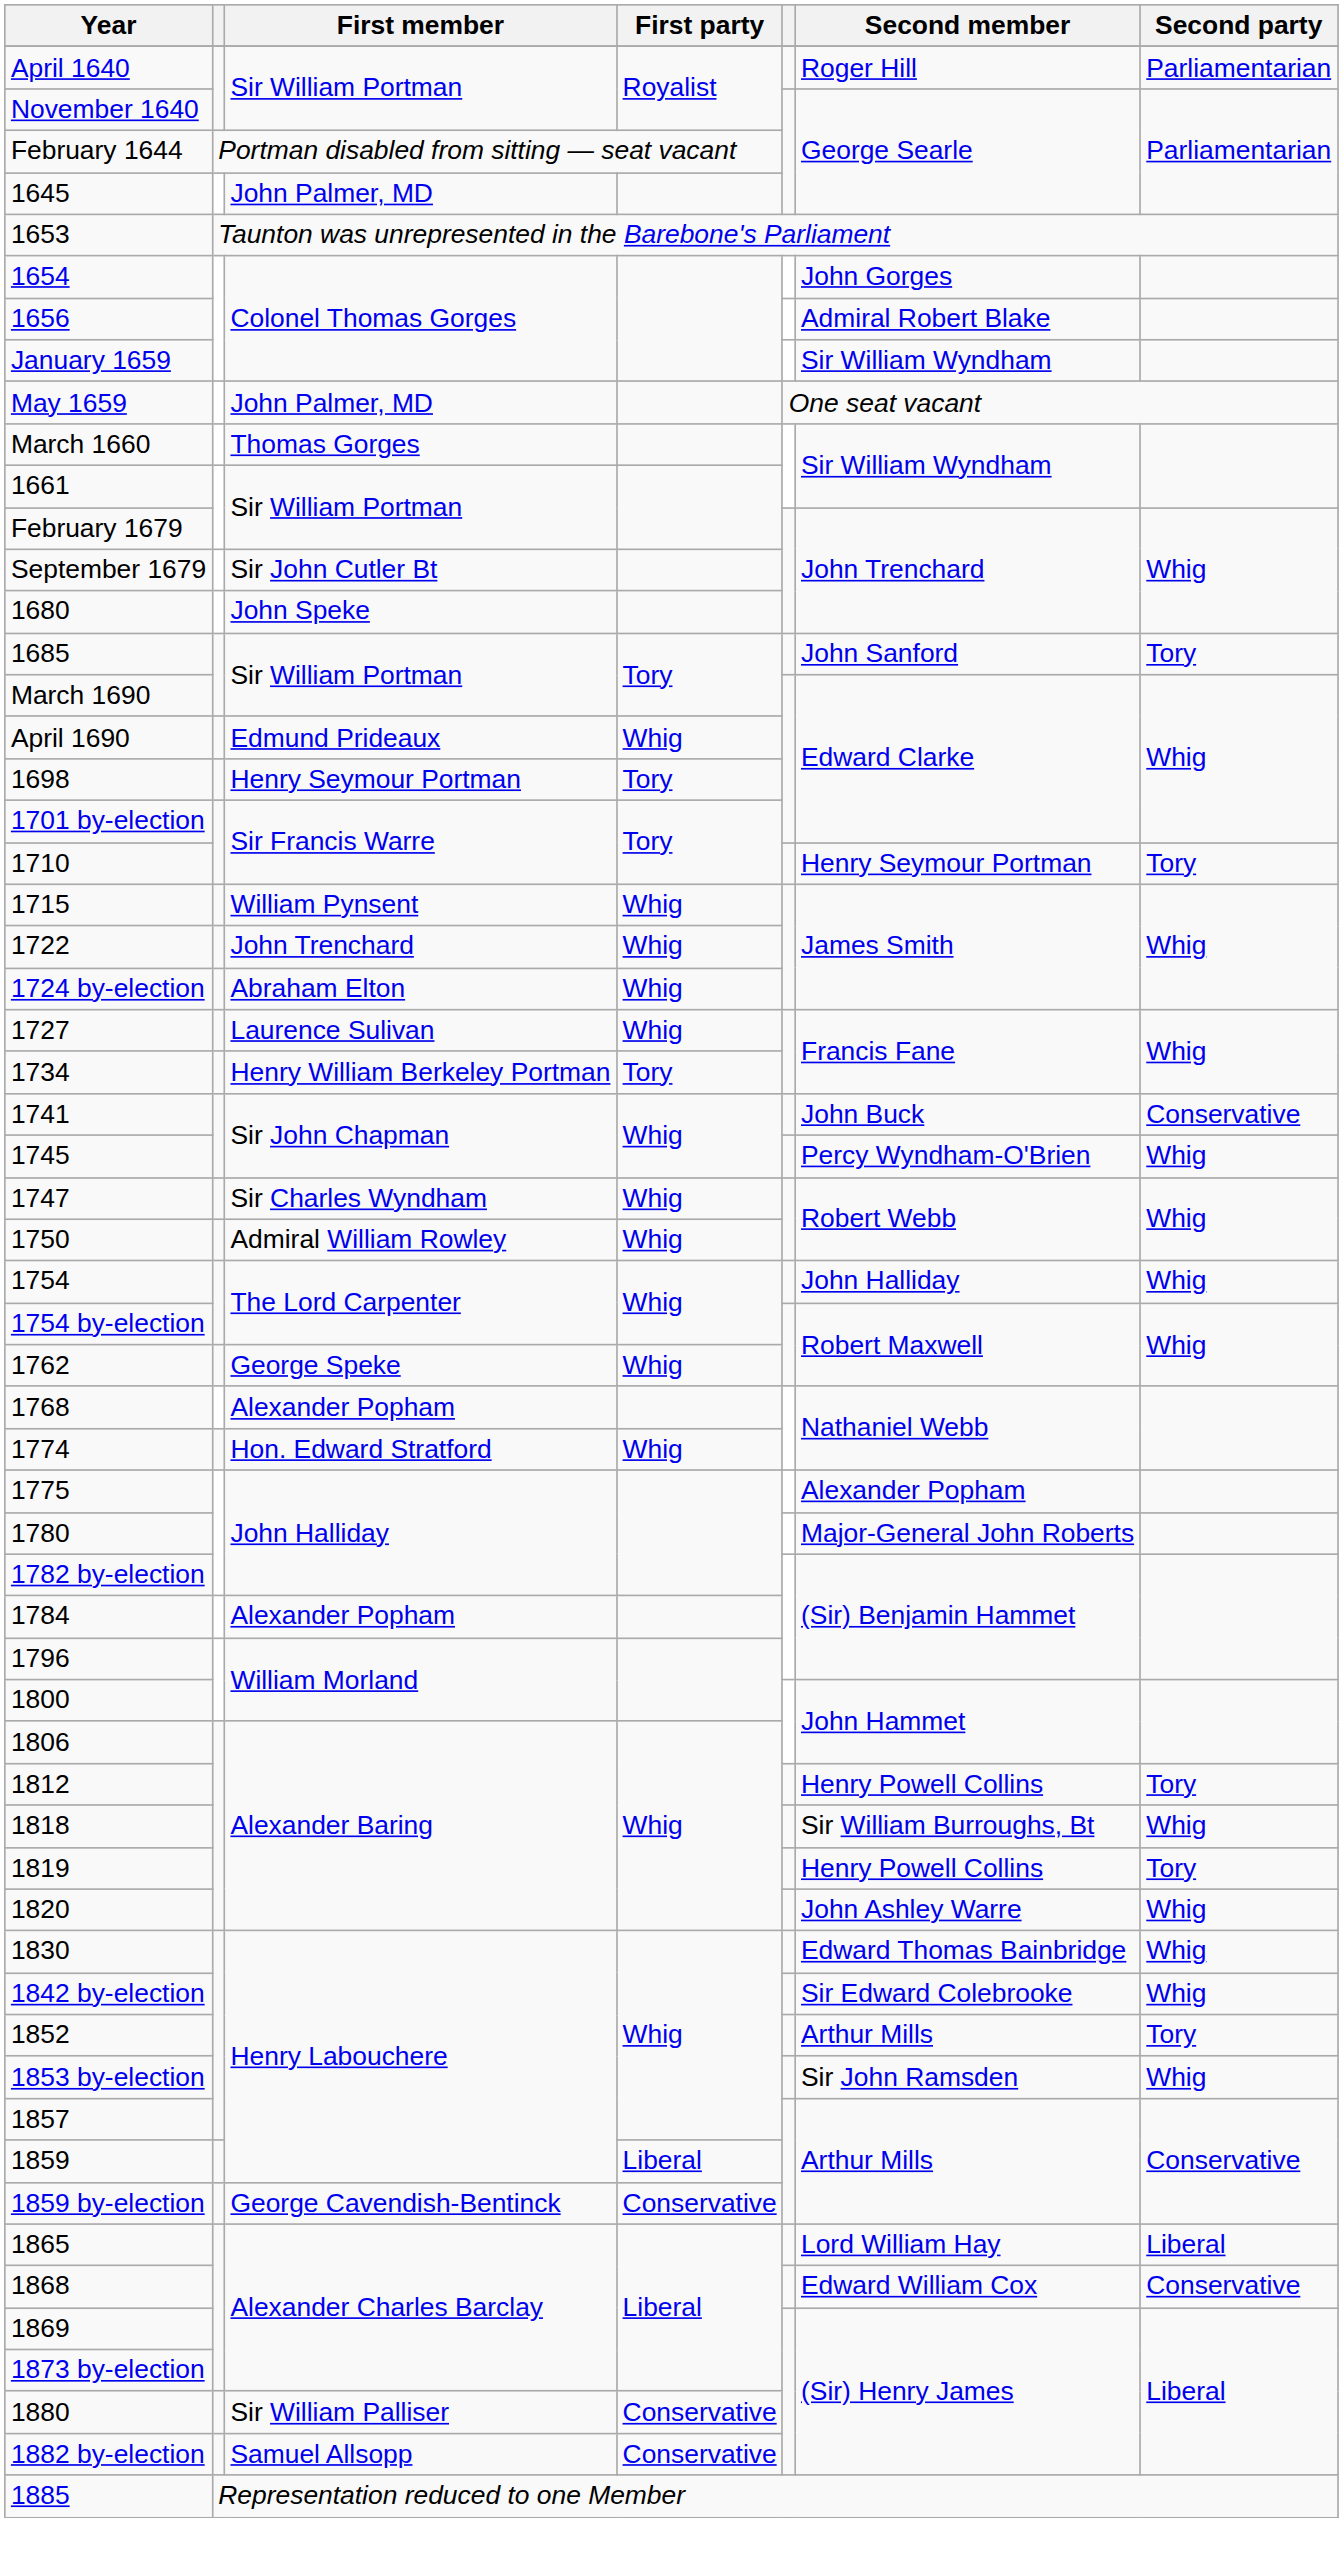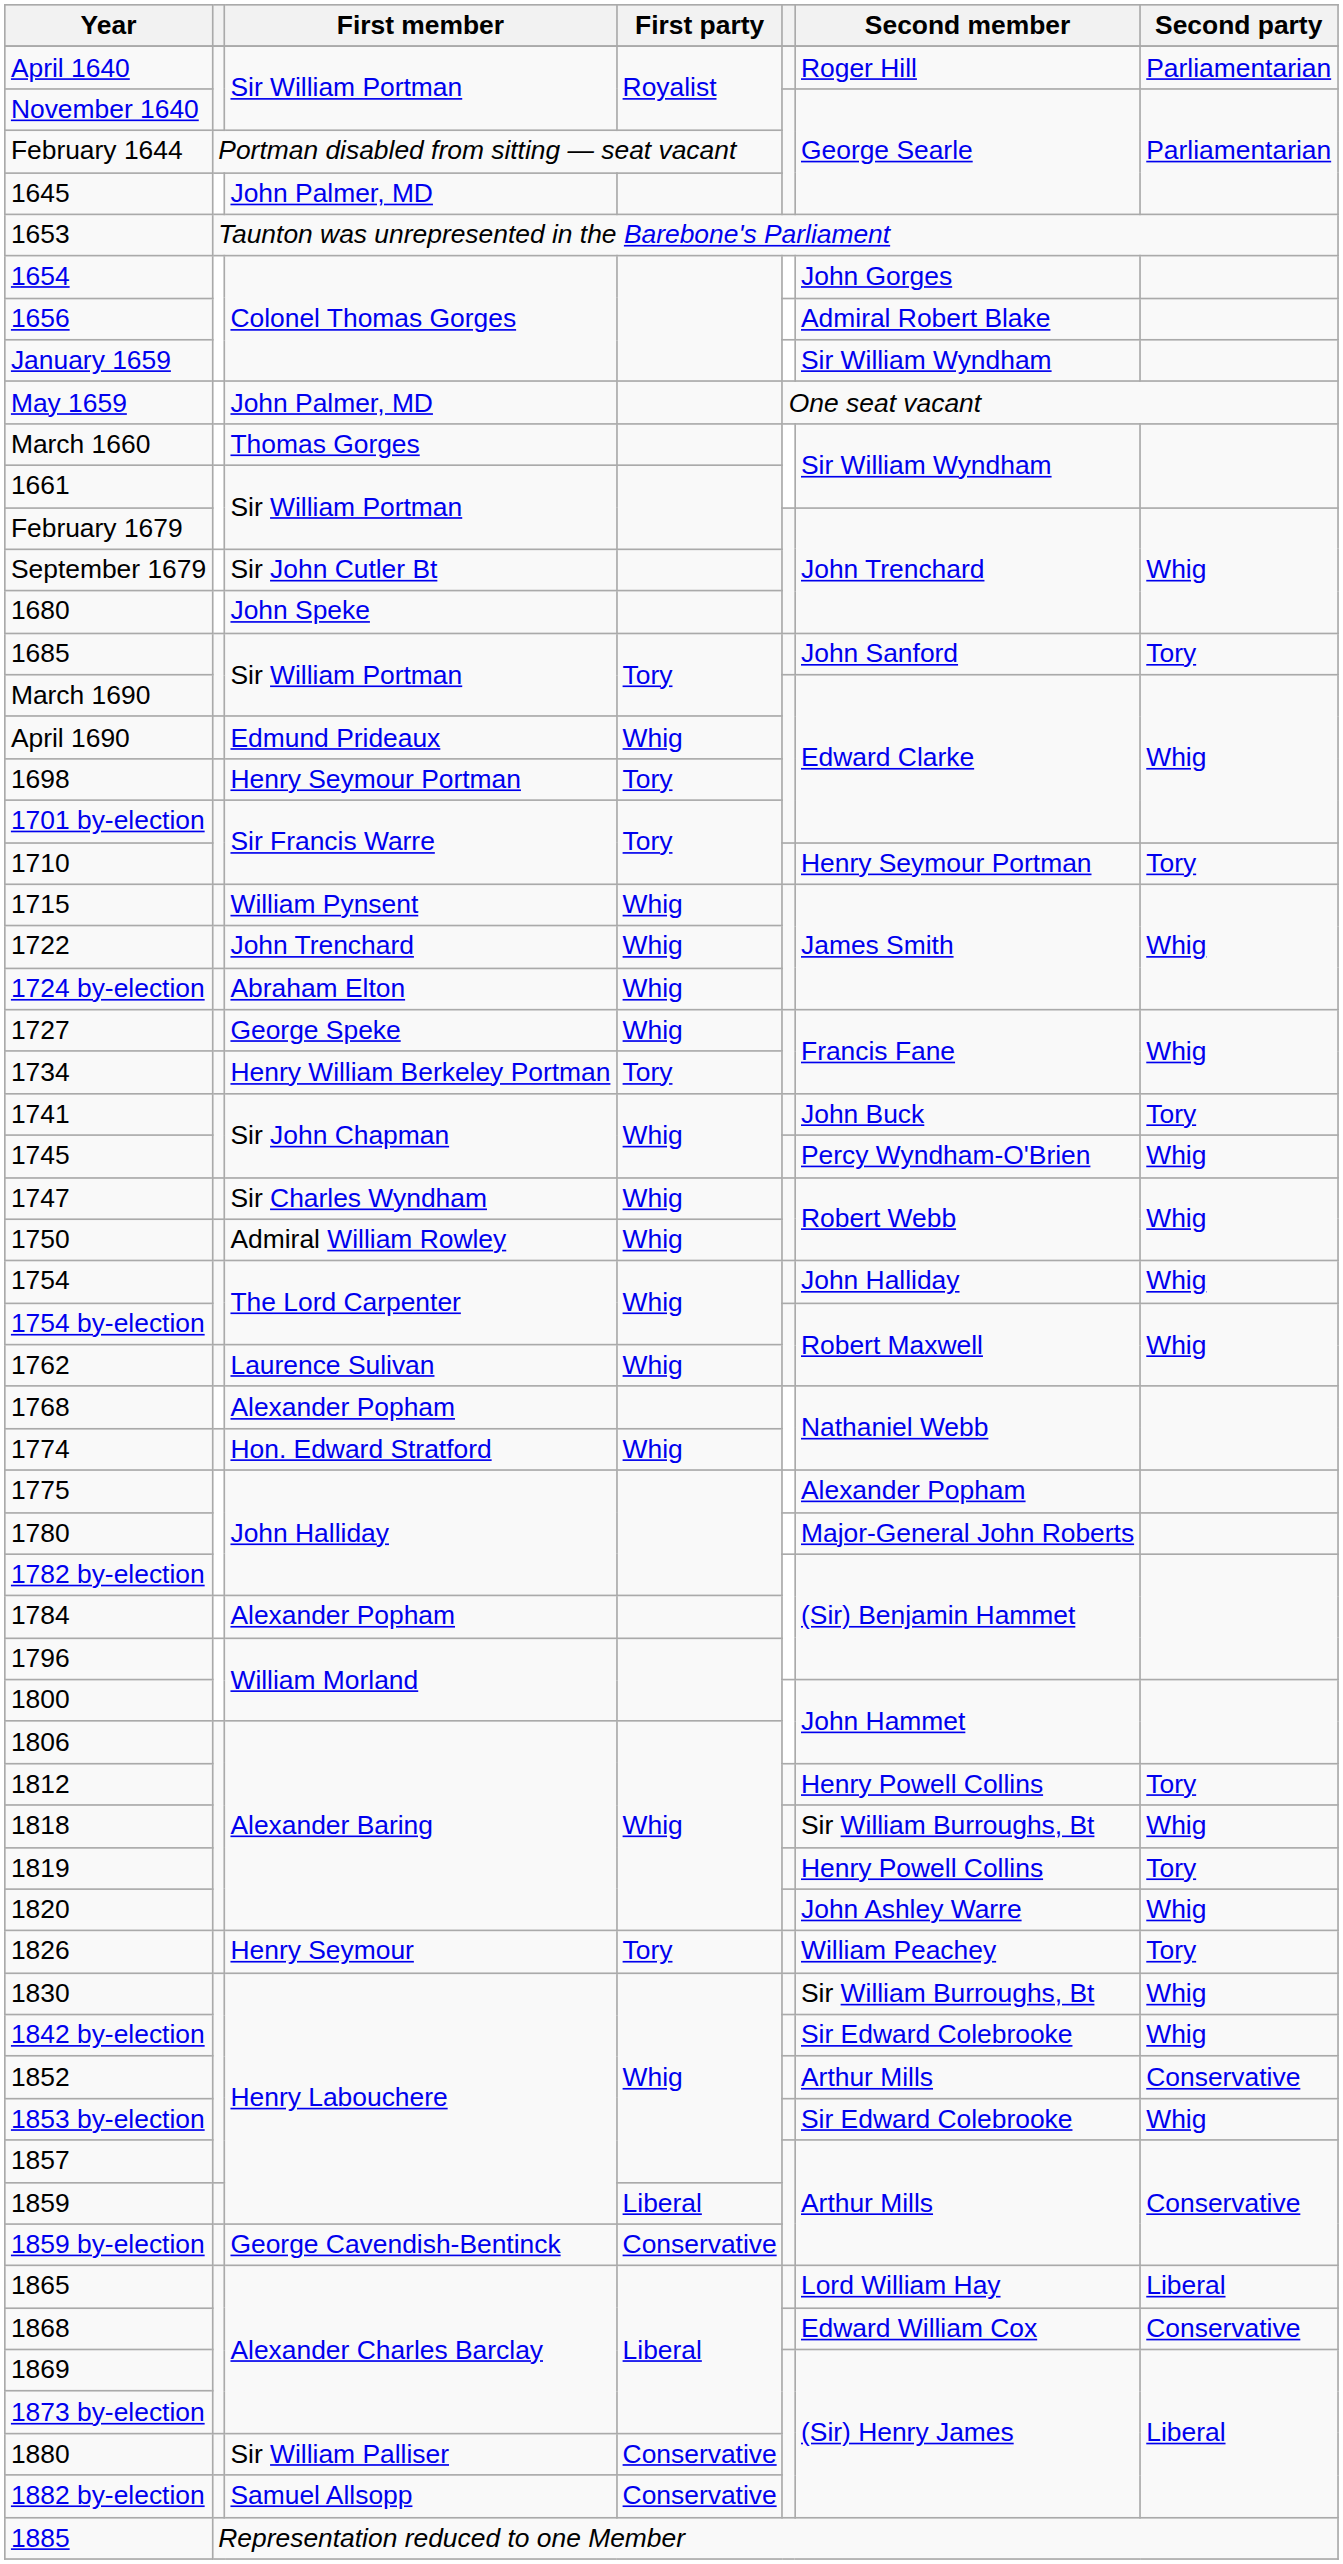1727 | First member: Laurence Sulivan -> George Speke
1741 | Second party: Conservative -> Tory
1762 | First member: George Speke -> Laurence Sulivan
+ row: 1826 | Henry Seymour | Tory | William Peachey | Tory
1830 | Second member: Edward Thomas Bainbridge -> Sir William Burroughs, Bt
1852 | Second party: Tory -> Conservative
1853 by-election | Second member: Sir John Ramsden -> Sir Edward Colebrooke
